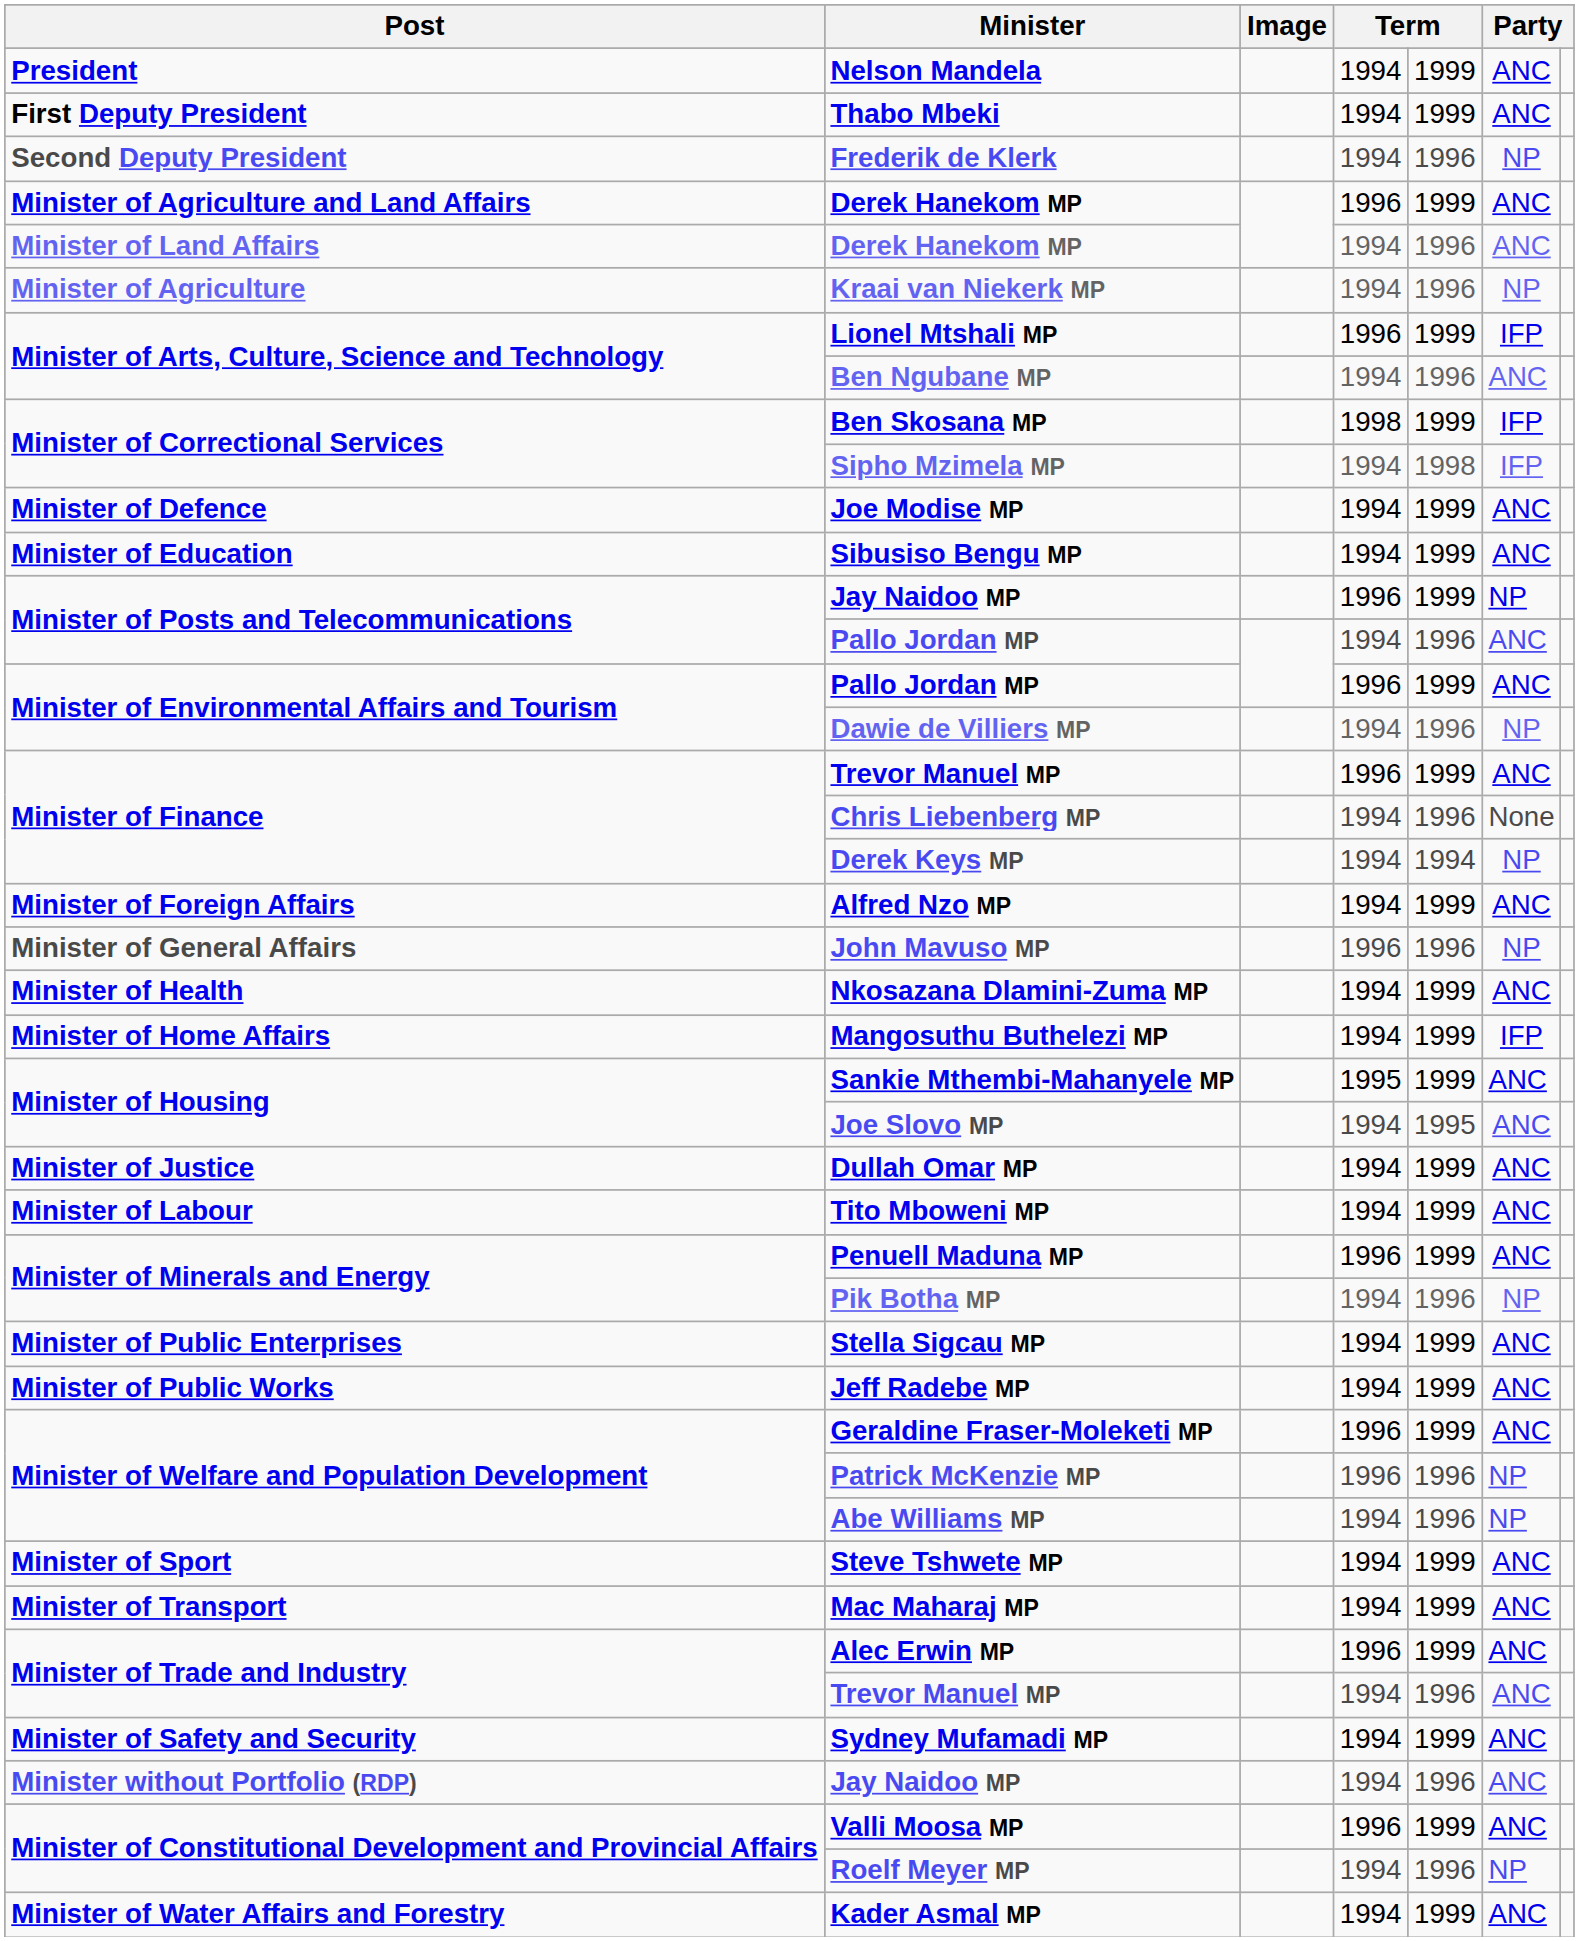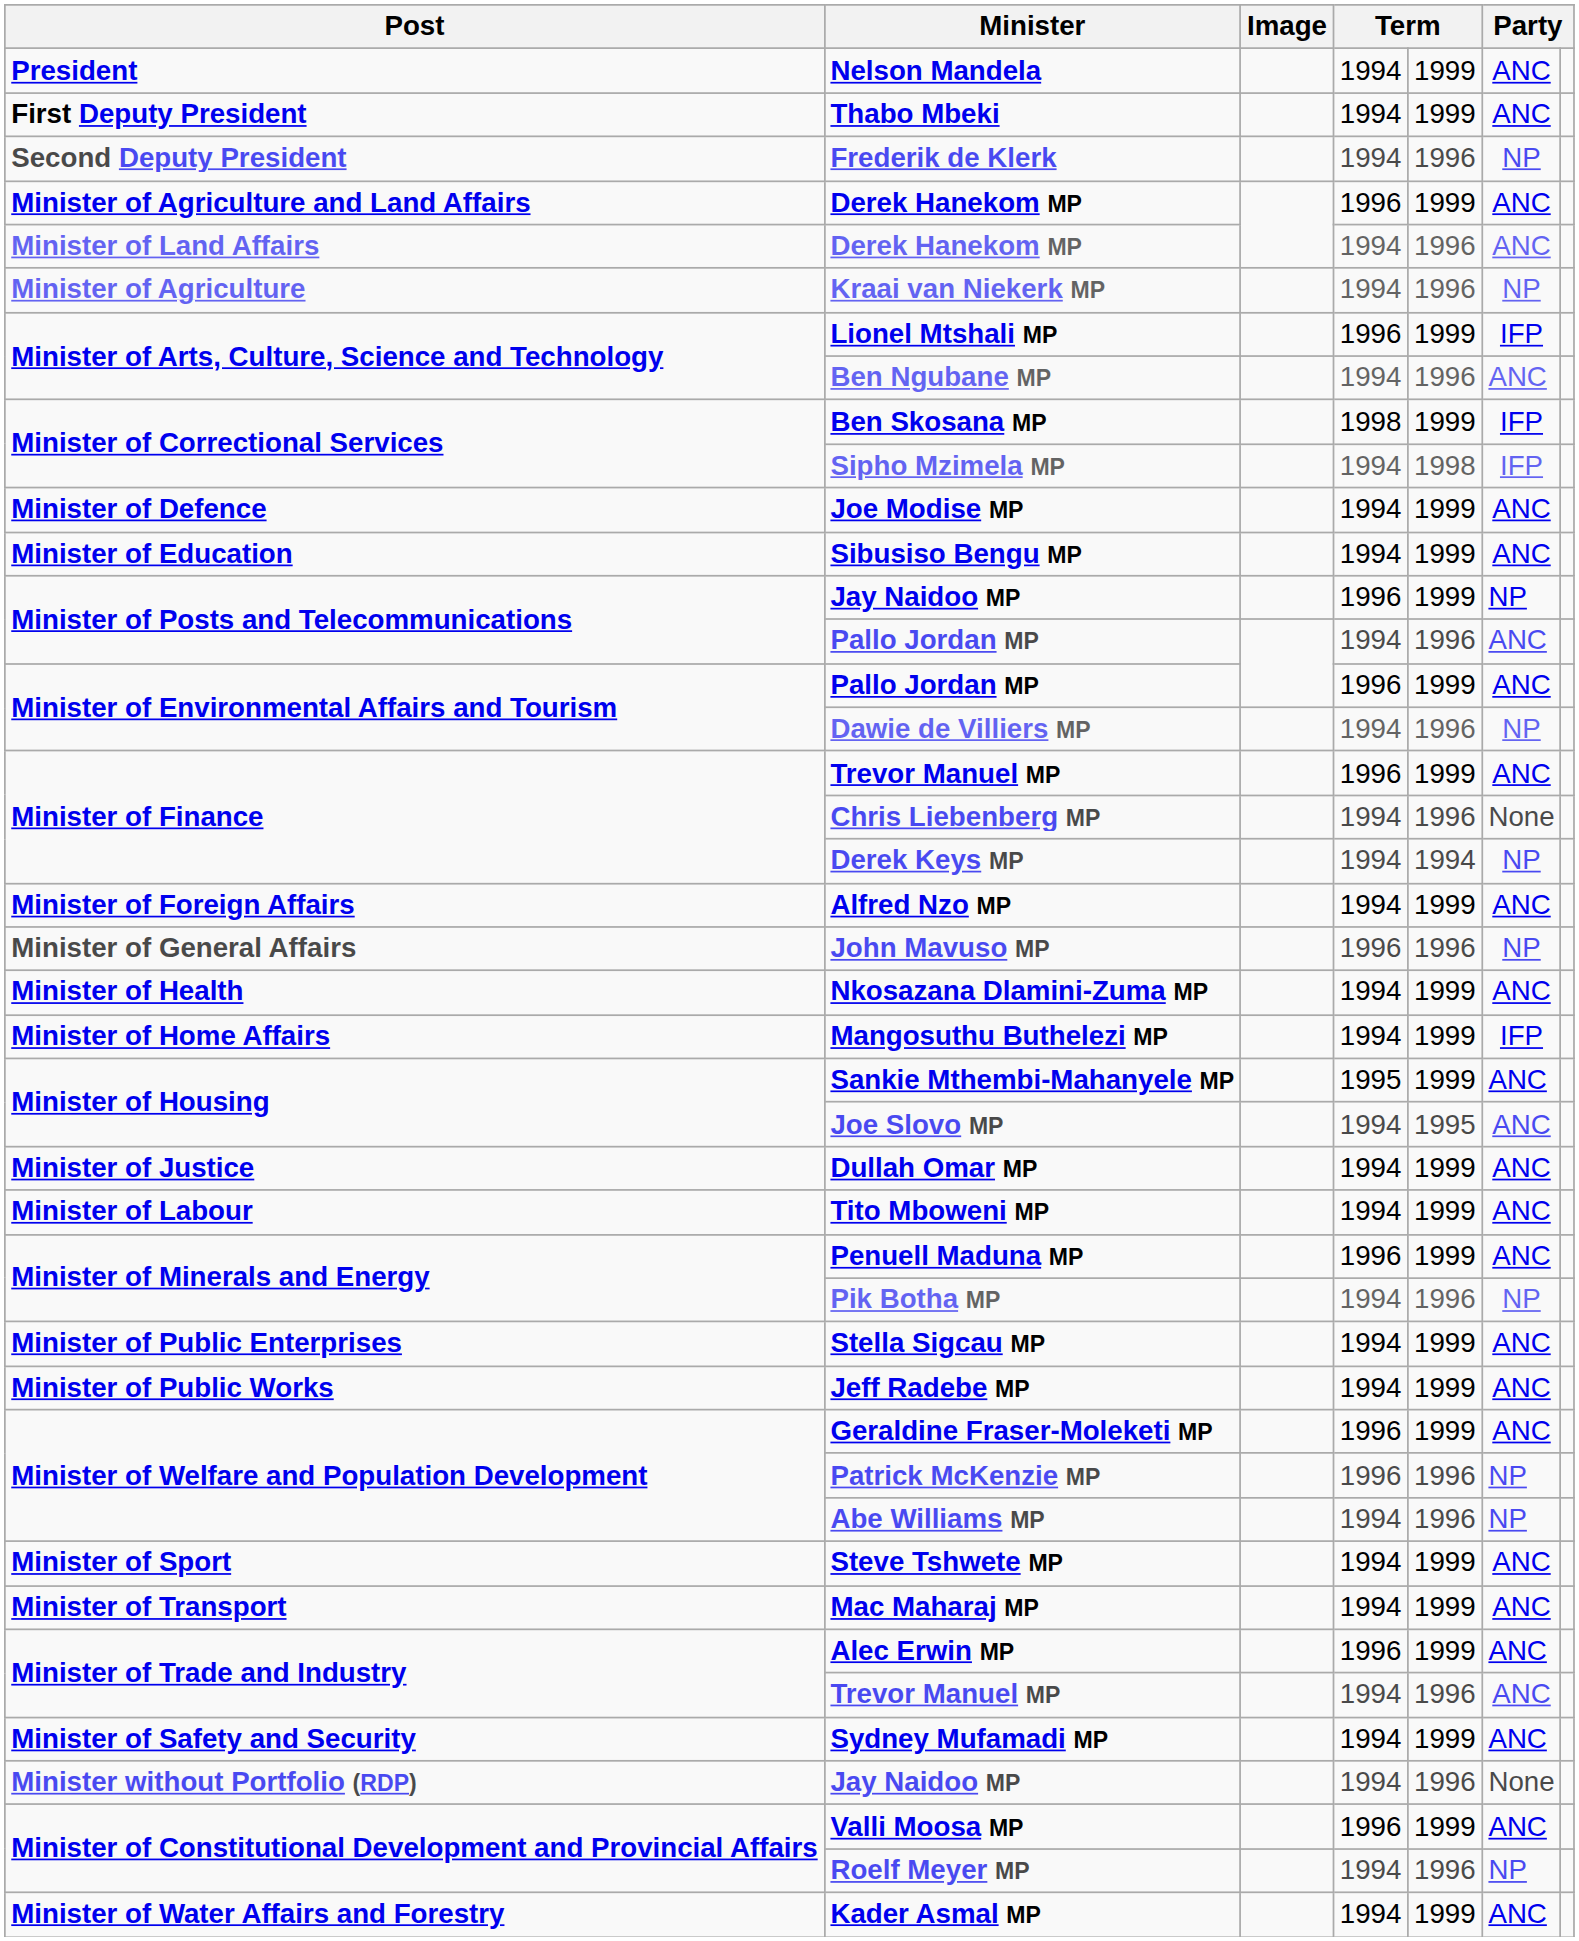Minister without Portfolio (RDP) / Jay Naidoo MP | column 6: ANC -> None
